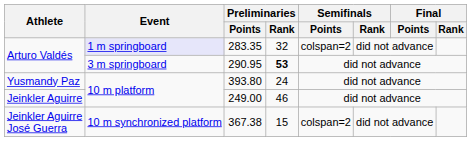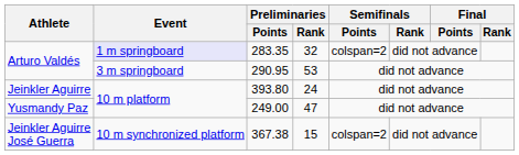290.95 | Preliminaries / Rank: bold -> normal
393.80 | Athlete: Yusmandy Paz -> Jeinkler Aguirre
249.00 | Athlete: Jeinkler Aguirre -> Yusmandy Paz
249.00 | Preliminaries / Rank: 46 -> 47
